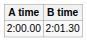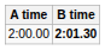2:00.00 | B time: normal -> bold
